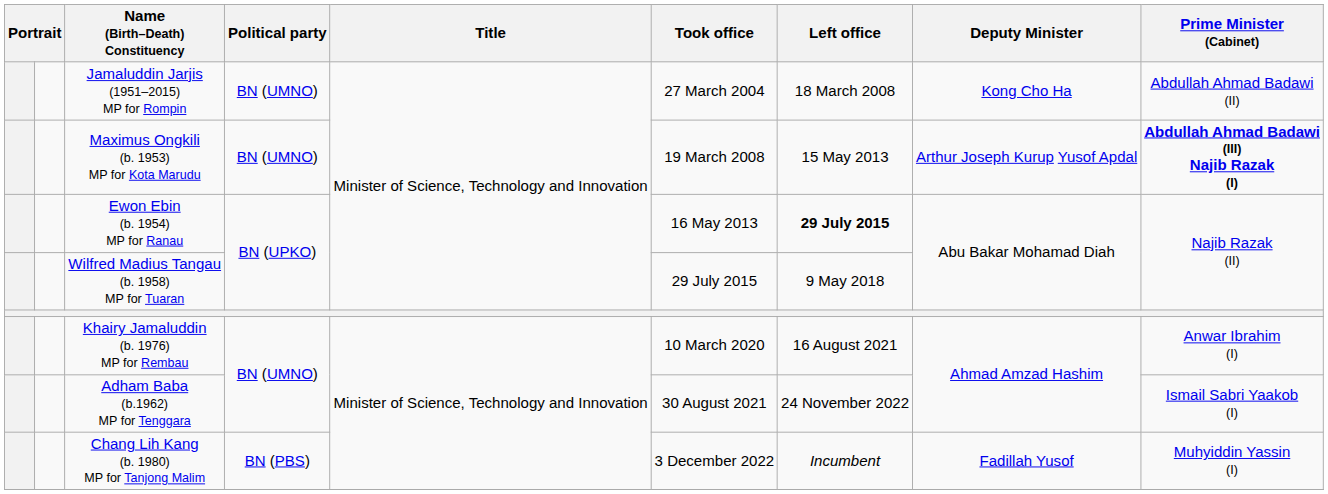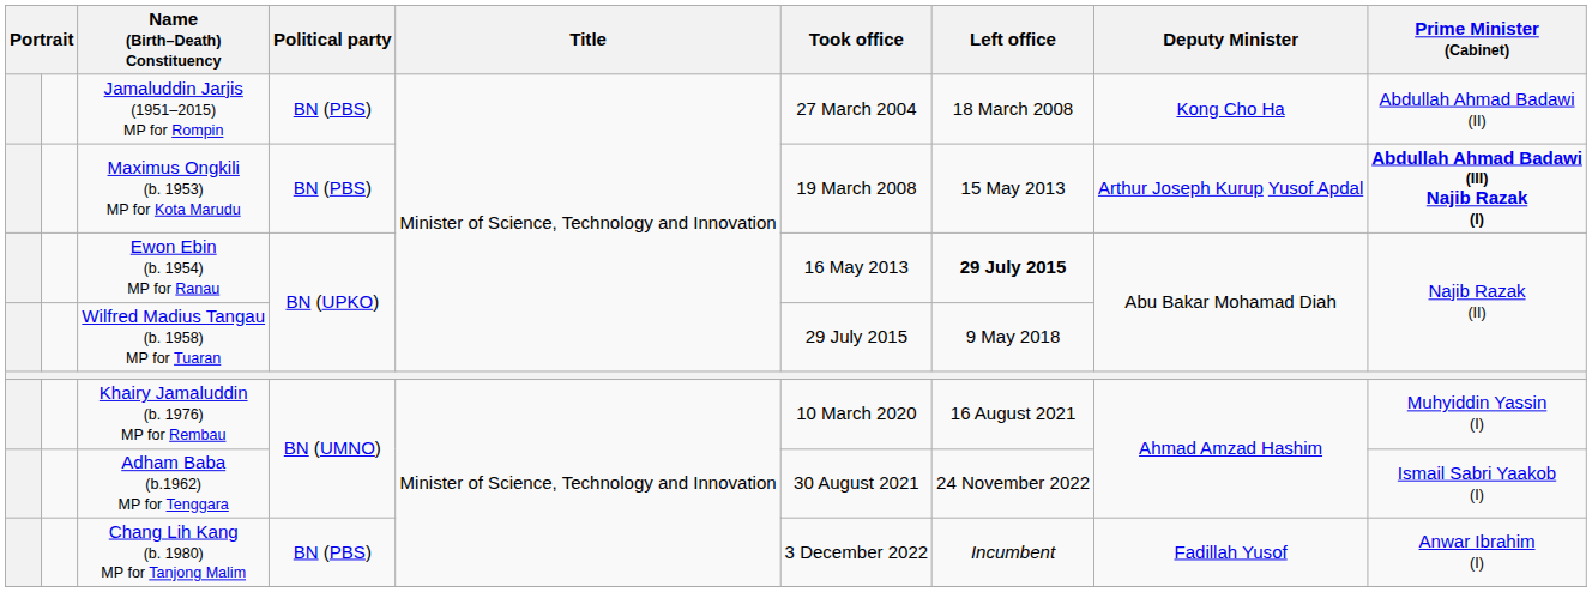Jamaluddin Jarjis (1951–2015) MP for Rompin | Political party: BN (UMNO) -> BN (PBS)
Maximus Ongkili (b. 1953) MP for Kota Marudu | Political party: BN (UMNO) -> BN (PBS)
Khairy Jamaluddin (b. 1976) MP for Rembau | Prime Minister (Cabinet): Anwar Ibrahim (I) -> Muhyiddin Yassin (I)
Chang Lih Kang (b. 1980) MP for Tanjong Malim | Prime Minister (Cabinet): Muhyiddin Yassin (I) -> Anwar Ibrahim (I)
